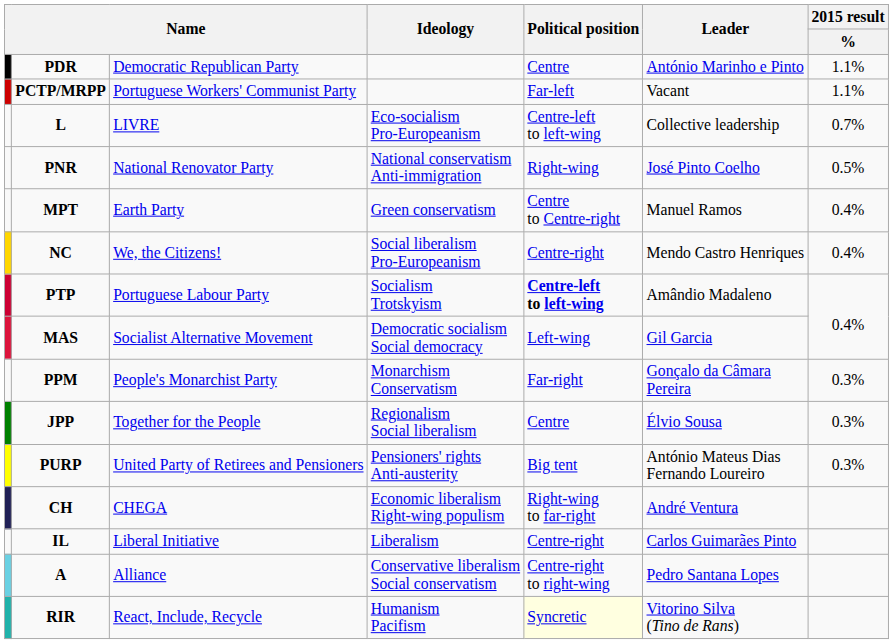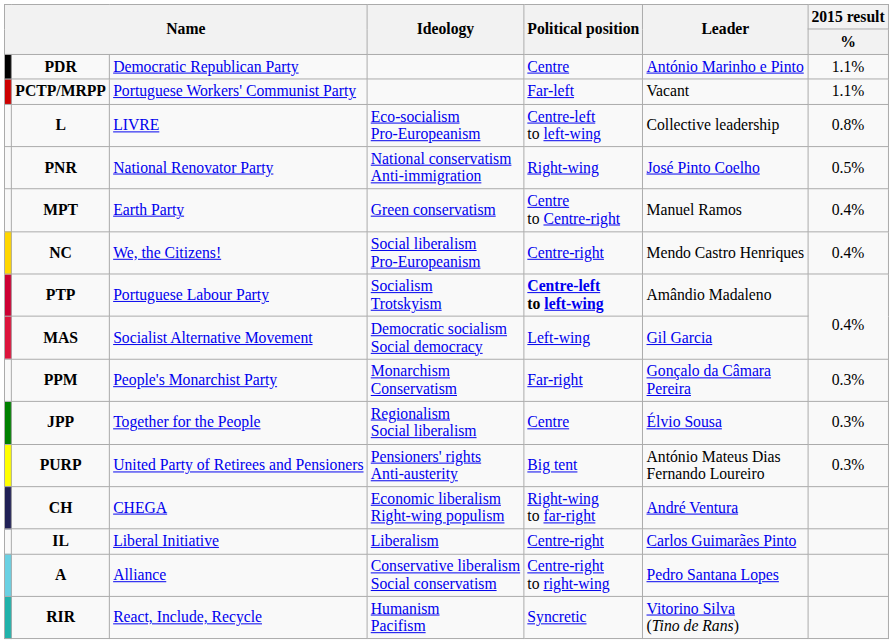L | 2015 result / %: 0.7% -> 0.8%
RIR | Political position: lightyellow background -> no background
